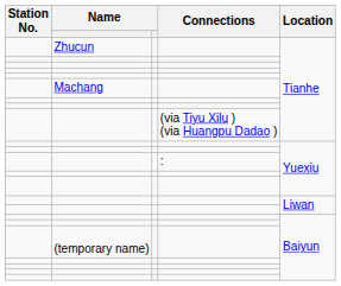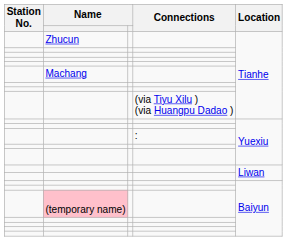(temporary name) | column 2: no background -> pink background
